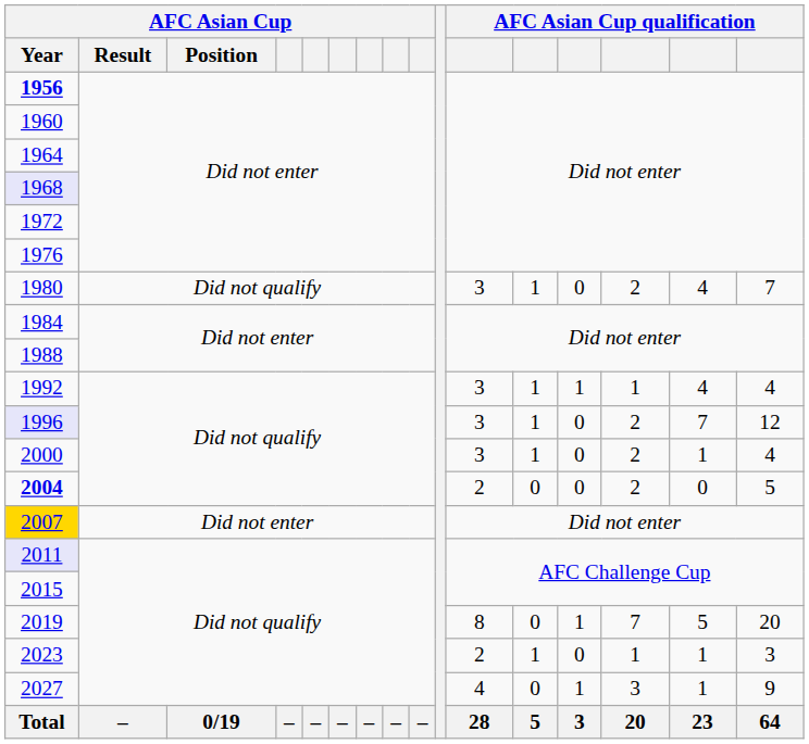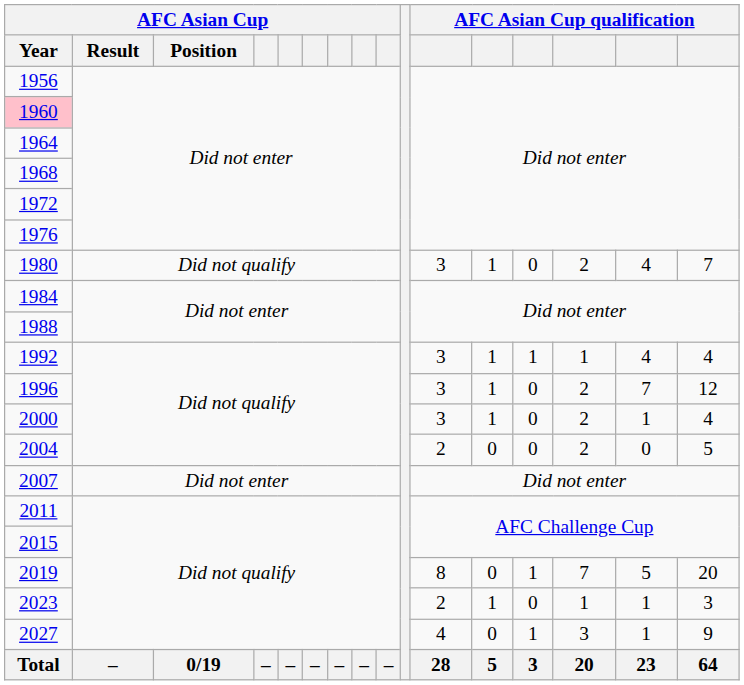1956 | AFC Asian Cup / Year: bold -> normal
1960 | AFC Asian Cup / Year: no background -> pink background
1968 | AFC Asian Cup / Year: lavender background -> no background
1996 | AFC Asian Cup / Year: lavender background -> no background
2004 | AFC Asian Cup / Year: bold -> normal
2007 | AFC Asian Cup / Year: gold background -> no background
2011 | AFC Asian Cup / Year: lavender background -> no background
